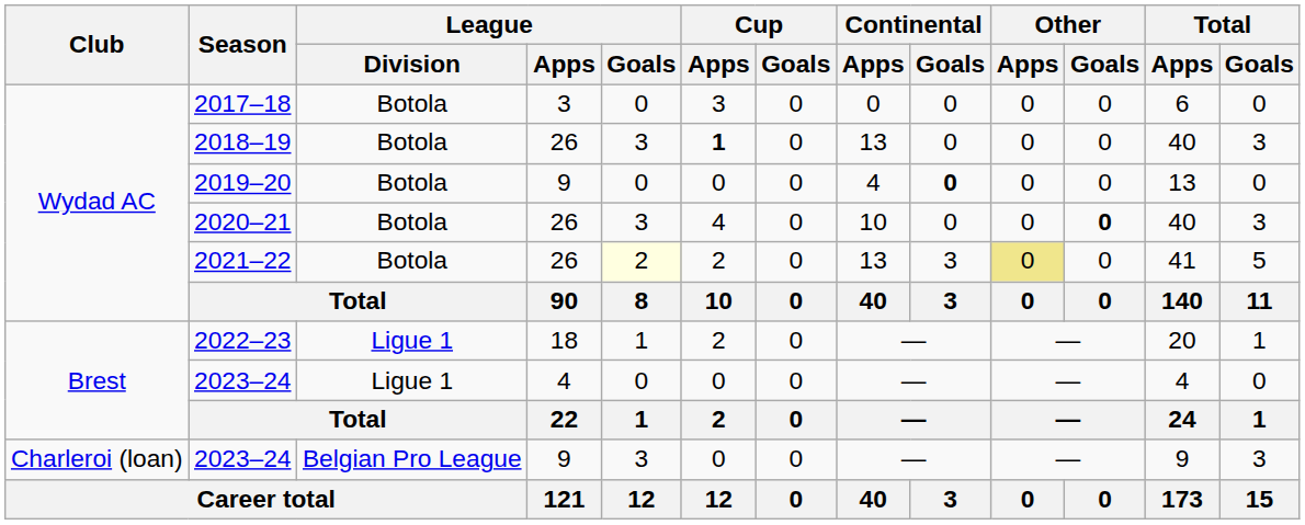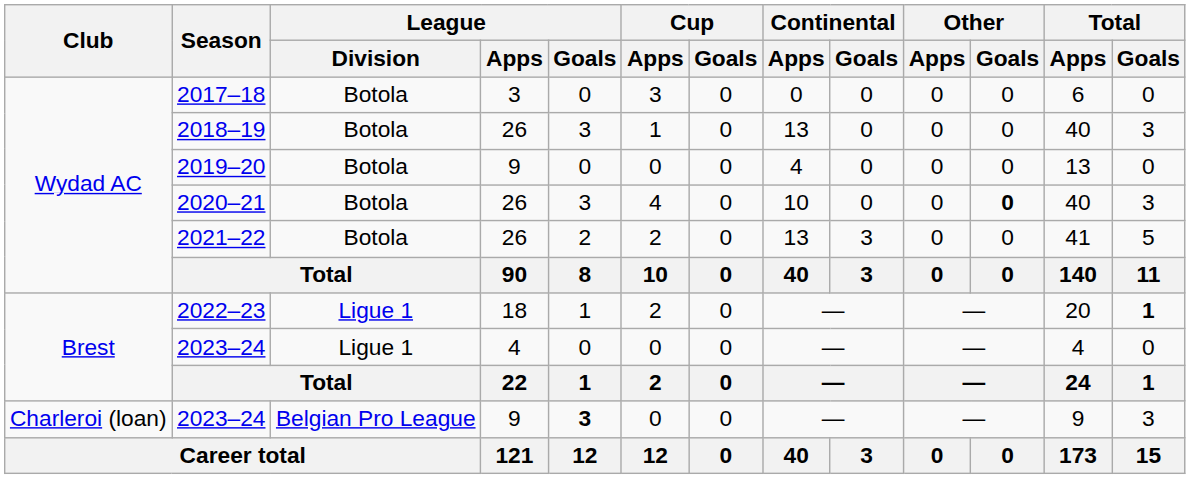2018–19 | Cup / Apps: bold -> normal
2019–20 | Continental / Goals: bold -> normal
2021–22 | League / Goals: lightyellow background -> no background
2021–22 | Other / Apps: khaki background -> no background
2022–23 | Total / Goals: normal -> bold
2023–24 / 9 | League / Goals: normal -> bold
